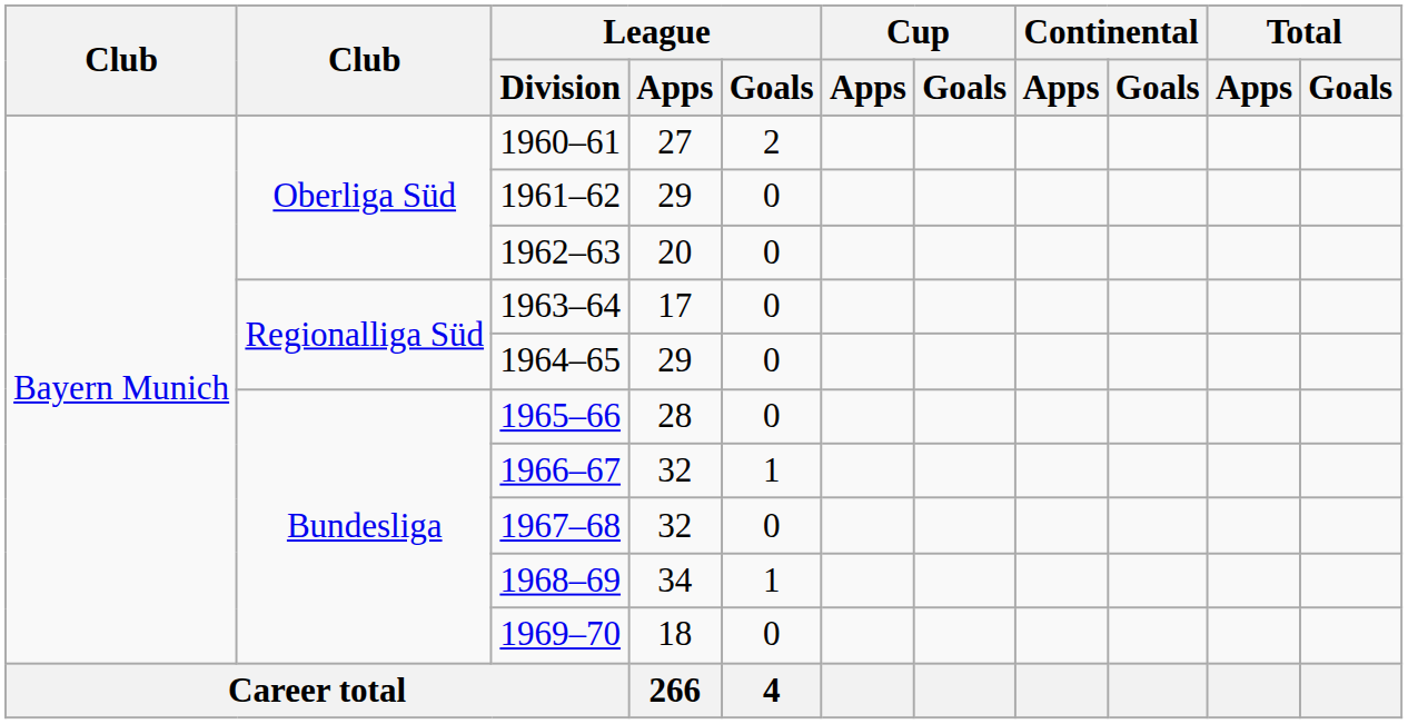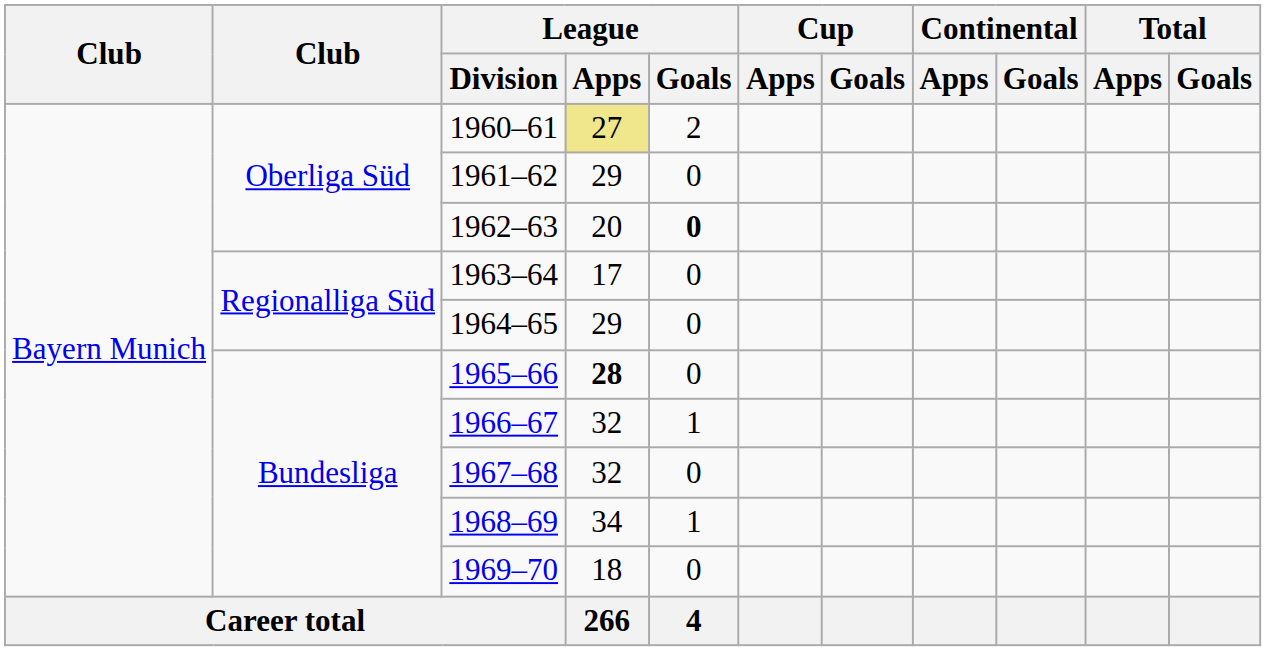1960–61 | League / Apps: no background -> khaki background
1962–63 | League / Goals: normal -> bold
1965–66 | League / Apps: normal -> bold
